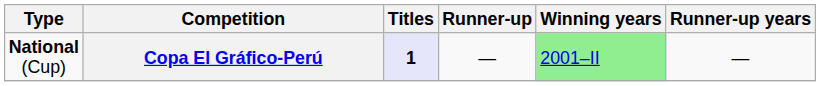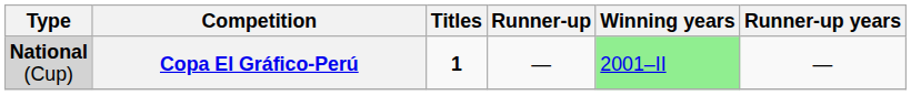Copa El Gráfico-Perú | Type: no background -> lightgrey background
Copa El Gráfico-Perú | Titles: lavender background -> no background
